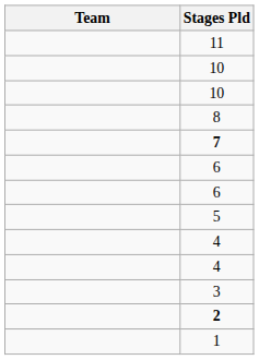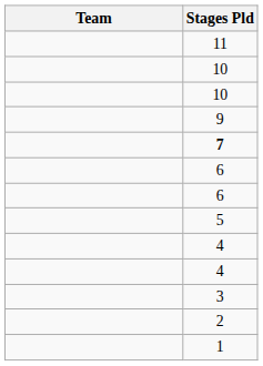row 5 | Stages Pld: 8 -> 9
row 13 | Stages Pld: bold -> normal
